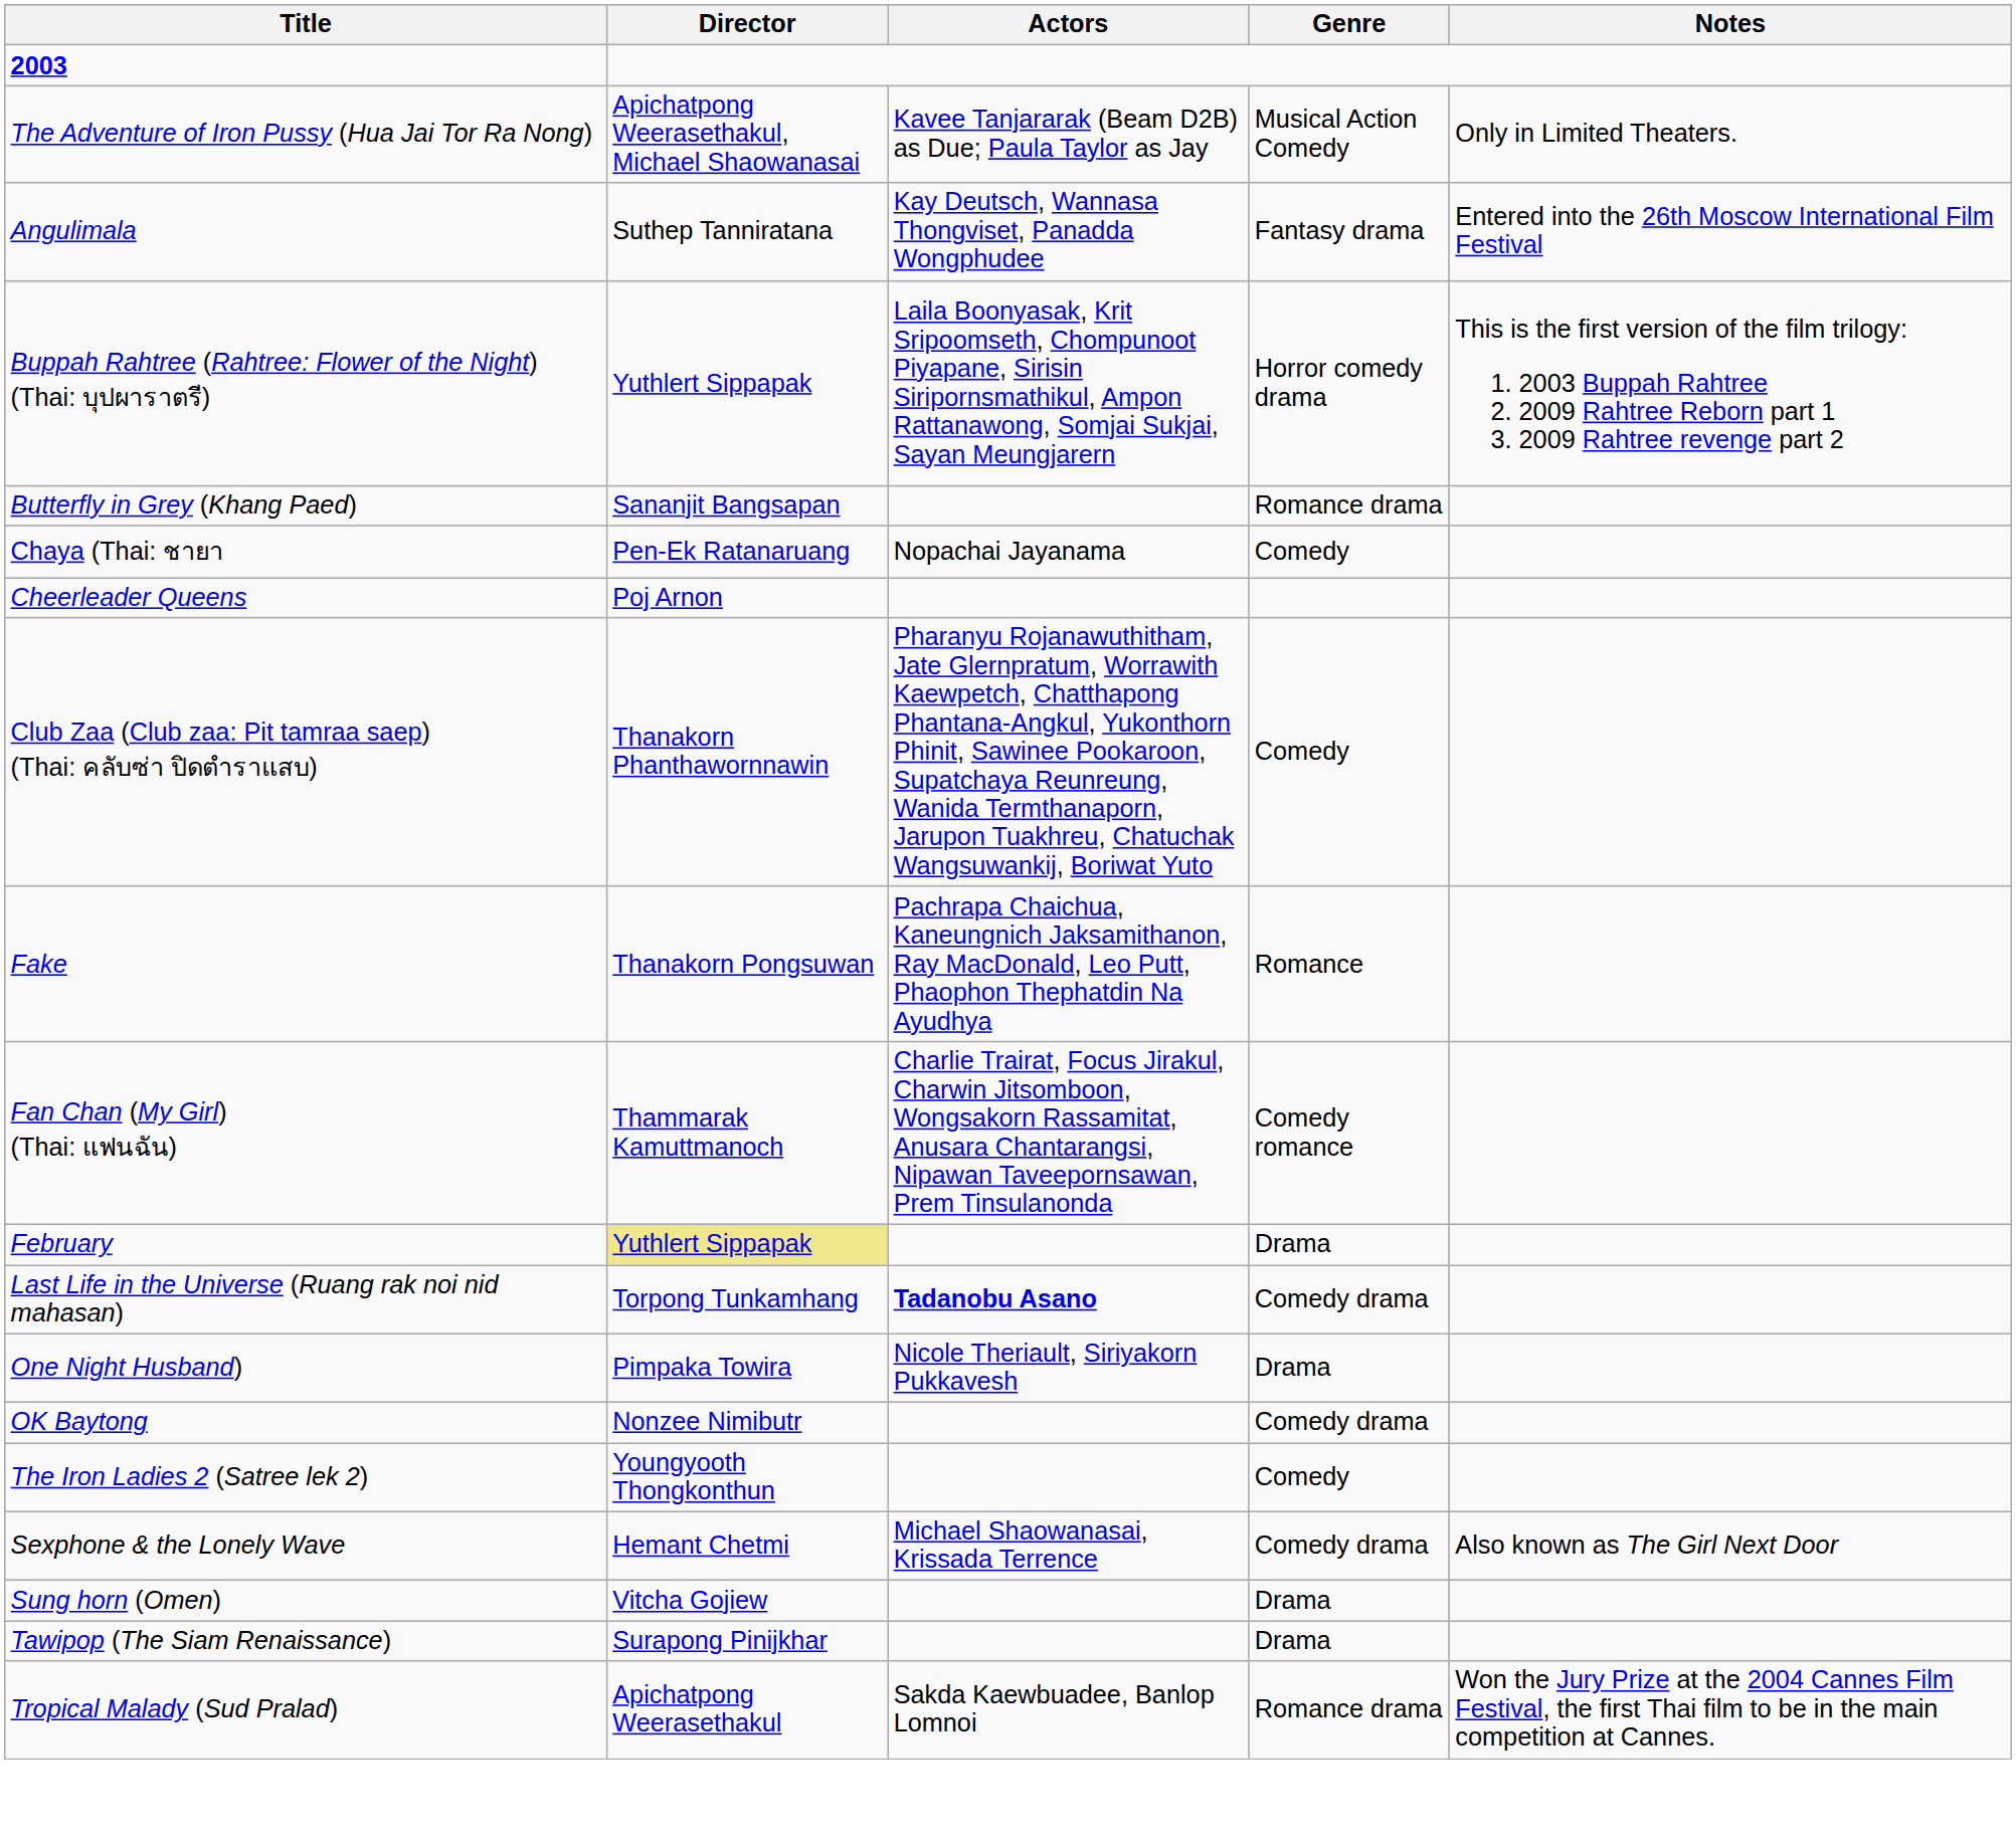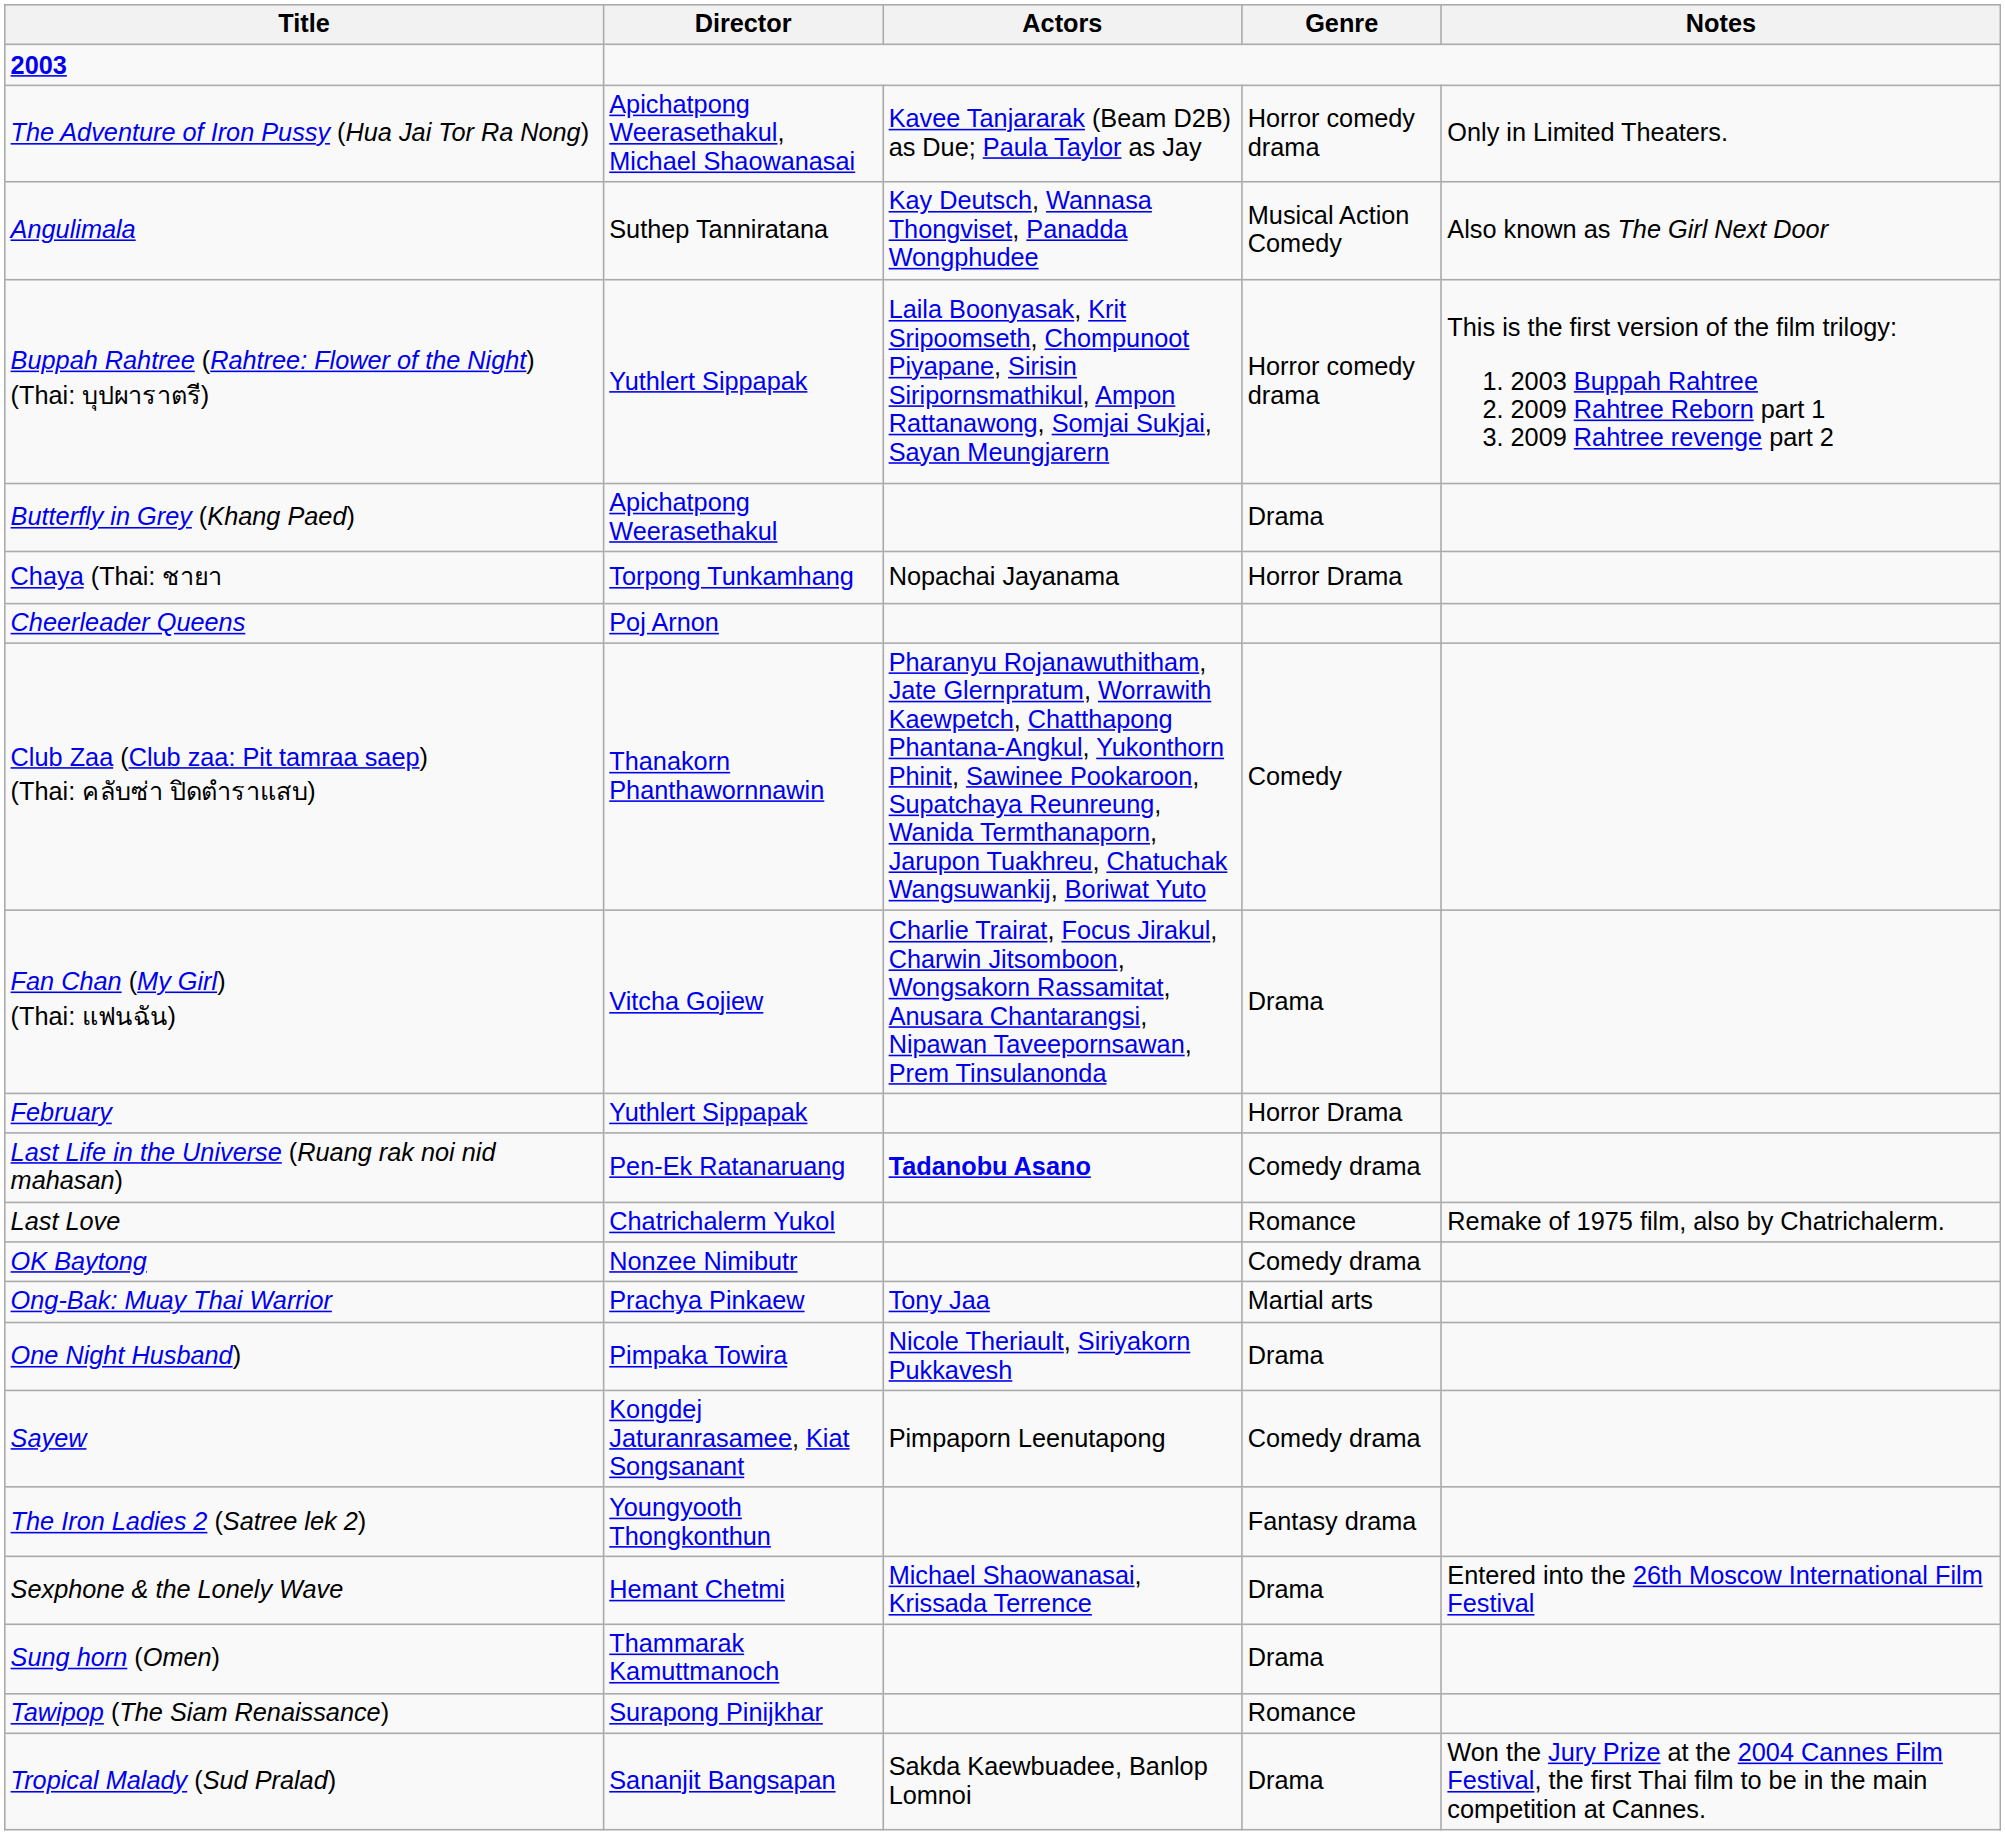The Adventure of Iron Pussy (Hua Jai Tor Ra Nong) | Genre: Musical Action Comedy -> Horror comedy drama
Angulimala | Genre: Fantasy drama -> Musical Action Comedy
Angulimala | Notes: Entered into the 26th Moscow International Film Festival -> Also known as The Girl Next Door
Butterfly in Grey (Khang Paed) | Director: Sananjit Bangsapan -> Apichatpong Weerasethakul
Butterfly in Grey (Khang Paed) | Genre: Romance drama -> Drama
Chaya (Thai: ชายา | Director: Pen-Ek Ratanaruang -> Torpong Tunkamhang
Chaya (Thai: ชายา | Genre: Comedy -> Horror Drama
- row: Fake | Thanakorn Pongsuwan | Pachrapa Chaichua, Kaneungnich Jaksamithanon, Ray MacDonald, Leo Putt, Phaophon Thephatdin Na Ayudhya | Romance
Fan Chan (My Girl) (Thai: แฟนฉัน) | Director: Thammarak Kamuttmanoch -> Vitcha Gojiew
Fan Chan (My Girl) (Thai: แฟนฉัน) | Genre: Comedy romance -> Drama
February | Director: khaki background -> no background
February | Genre: Drama -> Horror Drama
Last Life in the Universe (Ruang rak noi nid mahasan) | Director: Torpong Tunkamhang -> Pen-Ek Ratanaruang
+ row: Last Love | Chatrichalerm Yukol | Romance | Remake of 1975 film, also by Chatrichalerm.
rows swapped: OK Baytong <-> One Night Husband)
+ row: Ong-Bak: Muay Thai Warrior | Prachya Pinkaew | Tony Jaa | Martial arts
+ row: Sayew | Kongdej Jaturanrasamee, Kiat Songsanant | Pimpaporn Leenutapong | Comedy drama
The Iron Ladies 2 (Satree lek 2) | Genre: Comedy -> Fantasy drama
Sexphone & the Lonely Wave | Genre: Comedy drama -> Drama
Sexphone & the Lonely Wave | Notes: Also known as The Girl Next Door -> Entered into the 26th Moscow International Film Festival
Sung horn (Omen) | Director: Vitcha Gojiew -> Thammarak Kamuttmanoch
Tawipop (The Siam Renaissance) | Genre: Drama -> Romance
Tropical Malady (Sud Pralad) | Director: Apichatpong Weerasethakul -> Sananjit Bangsapan
Tropical Malady (Sud Pralad) | Genre: Romance drama -> Drama
